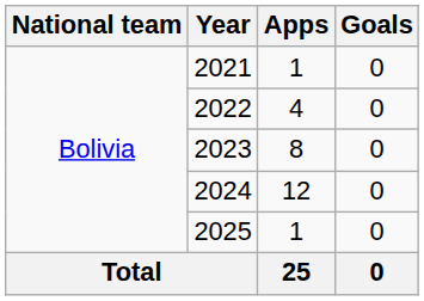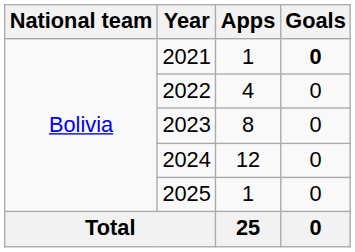2021 | Goals: normal -> bold
